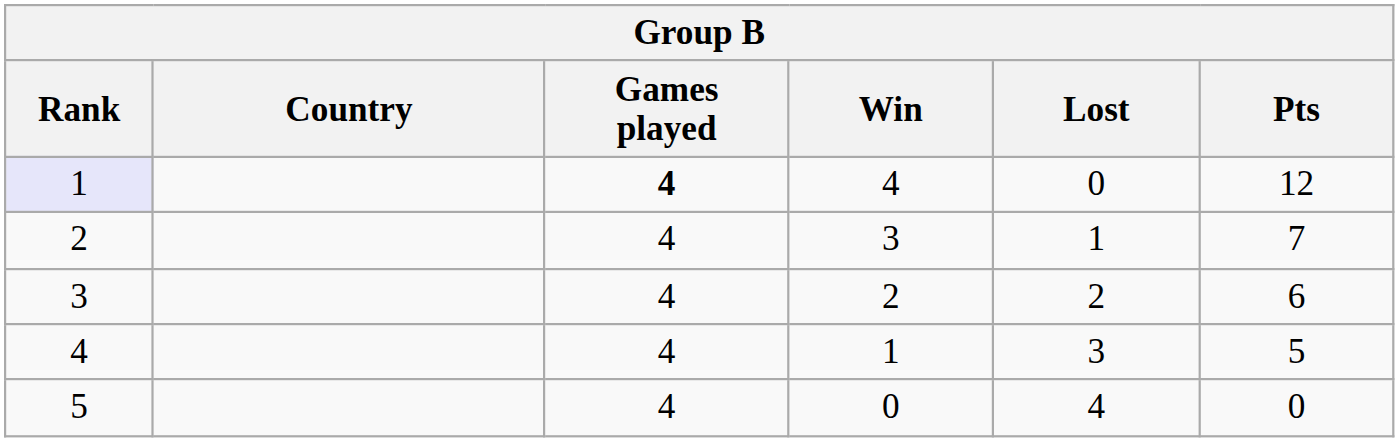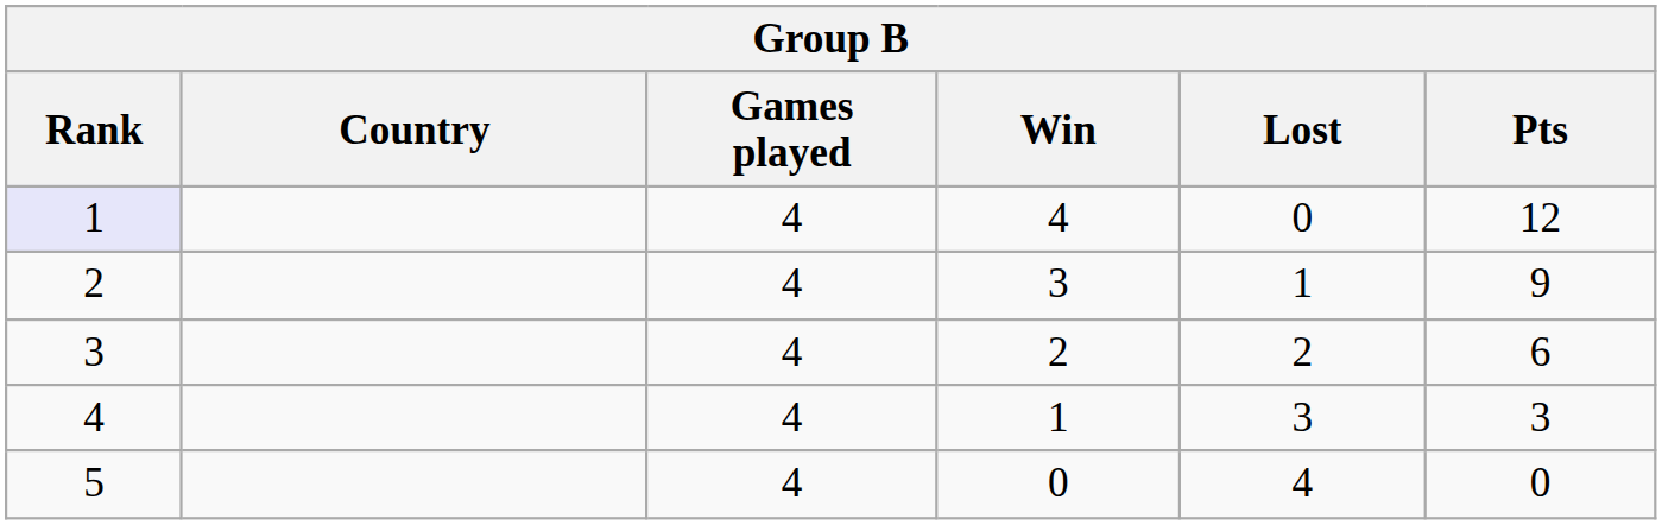row 3 | Games played: bold -> normal
row 4 | Pts: 7 -> 9
row 6 | Pts: 5 -> 3
